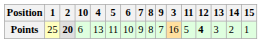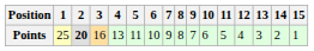columns swapped: 3 <-> 10
Points | 12: bold -> normal
